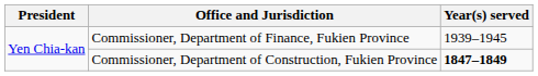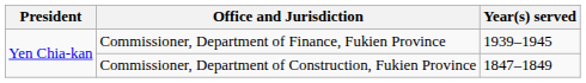Commissioner, Department of Construction, Fukien Province | Year(s) served: bold -> normal
